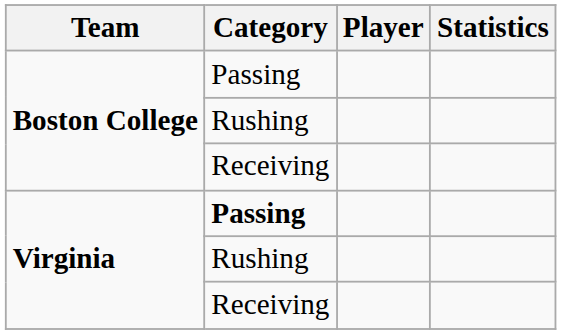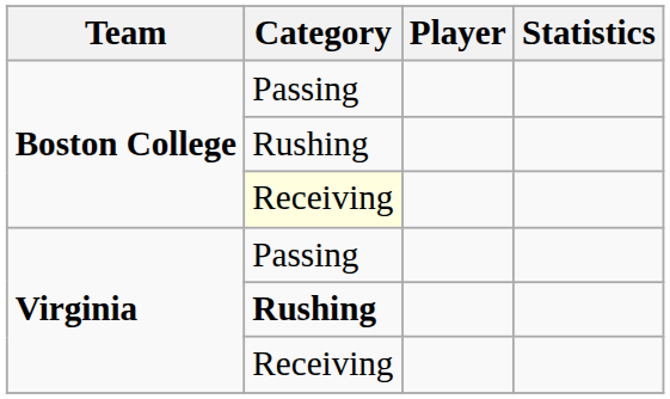Boston College / Receiving | Category: no background -> lightyellow background
Virginia / Passing | Category: bold -> normal
Virginia / Rushing | Category: normal -> bold
